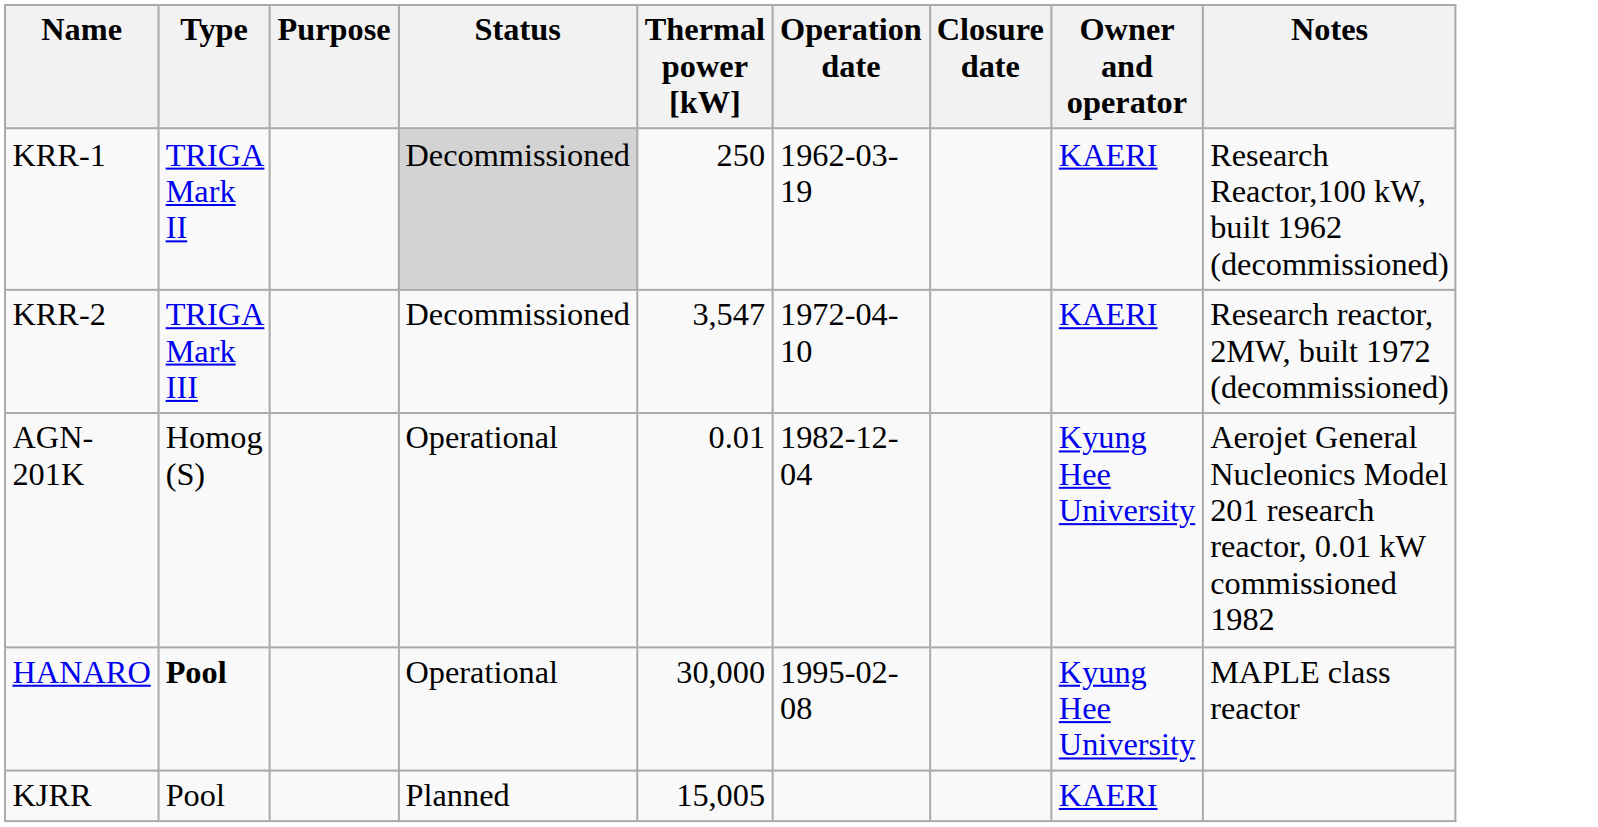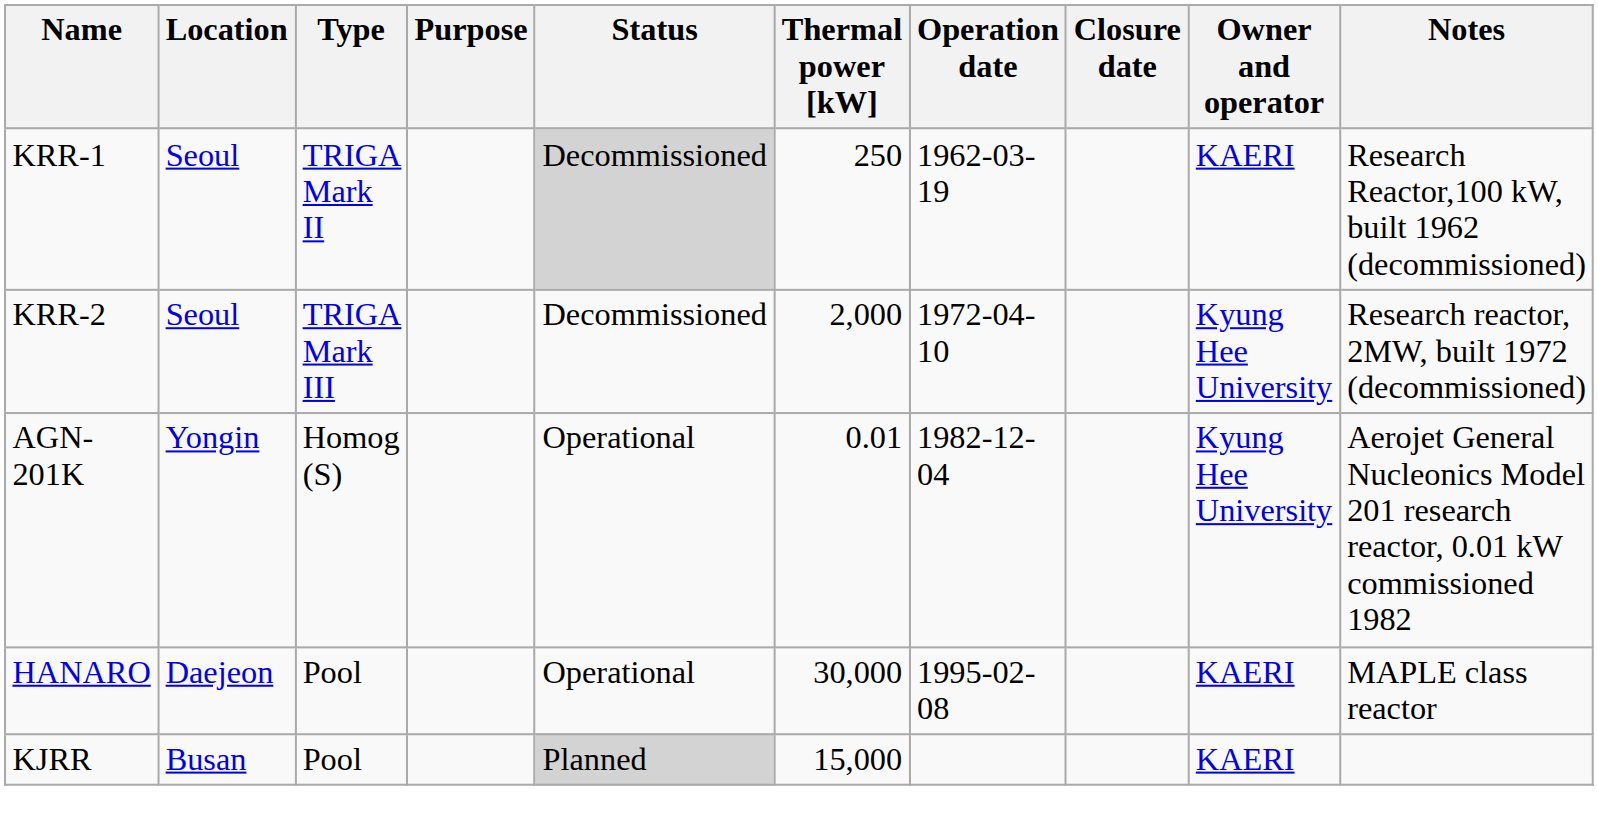+ column: Location | Seoul | Seoul | Yongin | Daejeon | Busan
KRR-2 | Thermal power [kW]: 3,547 -> 2,000
KRR-2 | Owner and operator: KAERI -> Kyung Hee University
HANARO | Type: bold -> normal
HANARO | Owner and operator: Kyung Hee University -> KAERI
KJRR | Status: no background -> lightgrey background
KJRR | Thermal power [kW]: 15,005 -> 15,000
